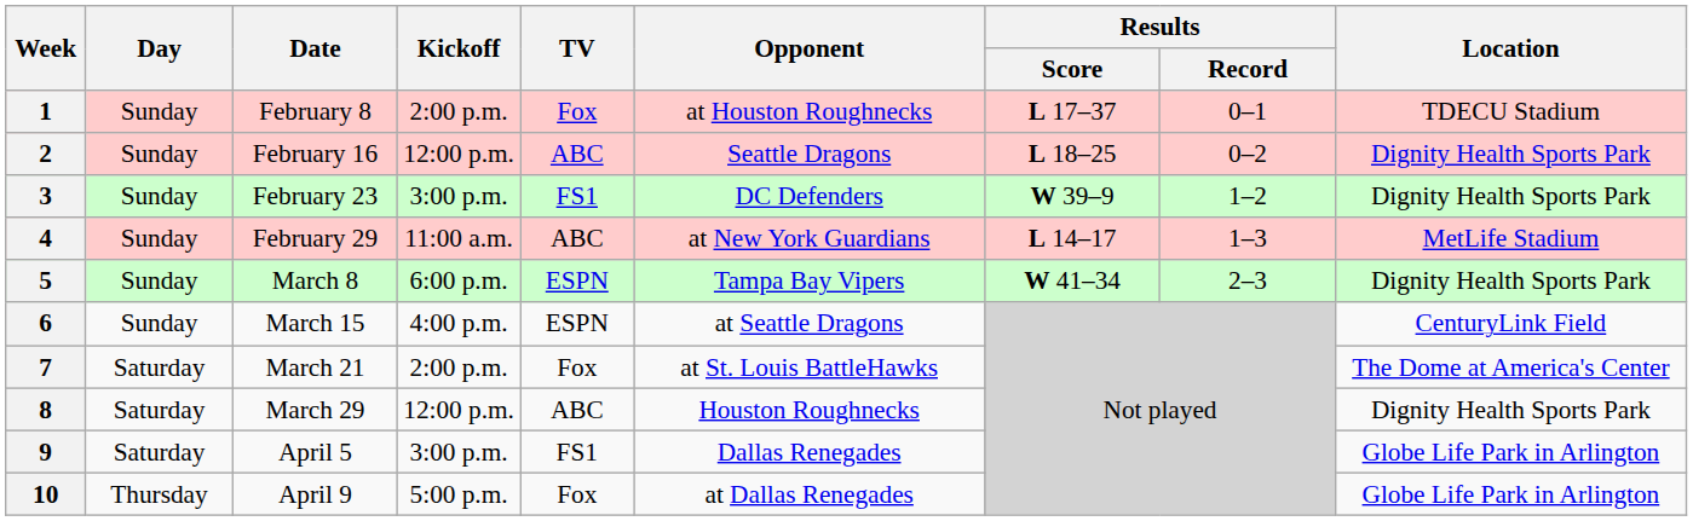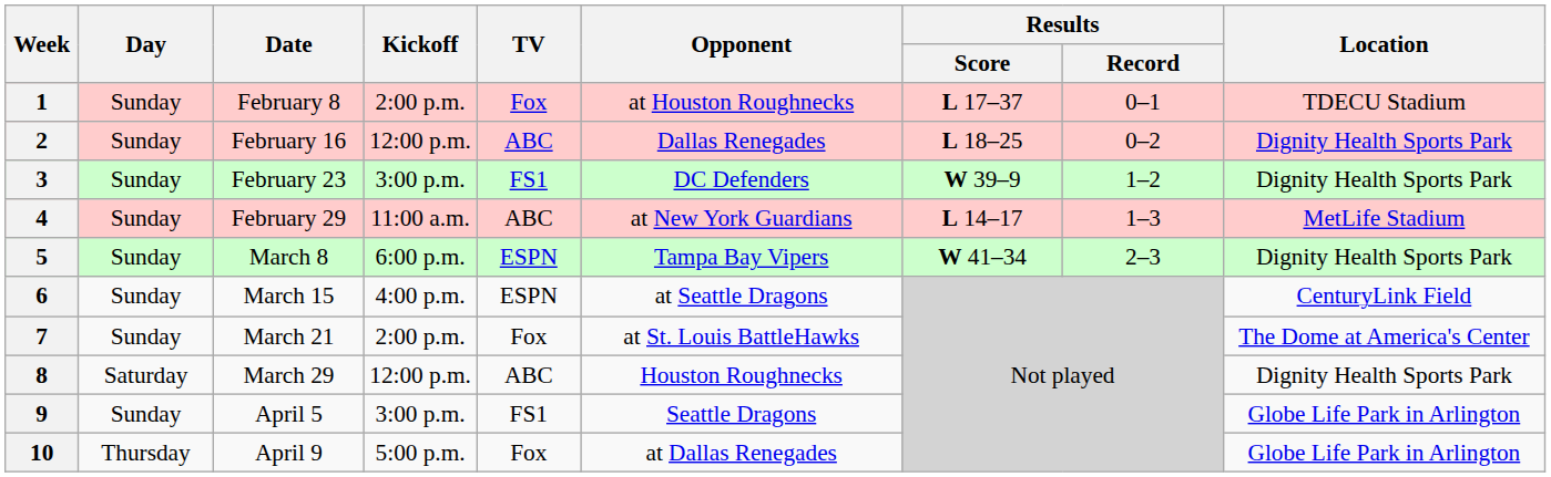2 | Opponent: Seattle Dragons -> Dallas Renegades
7 | Day: Saturday -> Sunday
9 | Day: Saturday -> Sunday
9 | Opponent: Dallas Renegades -> Seattle Dragons
